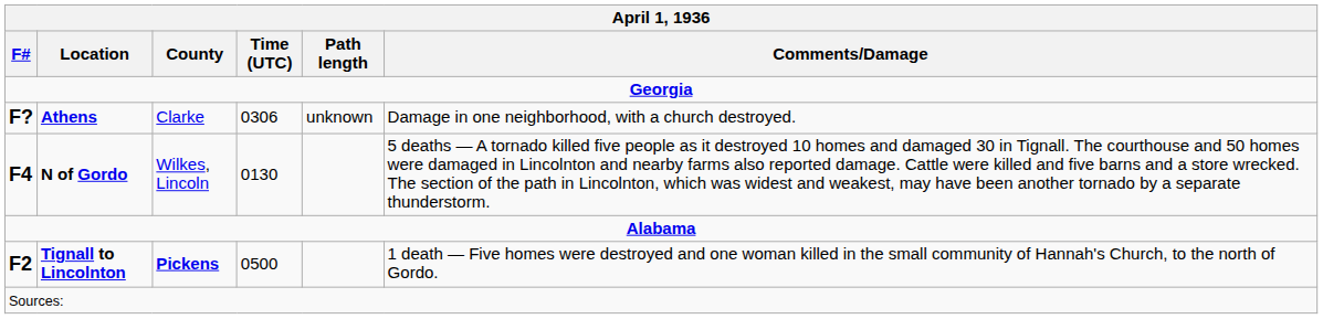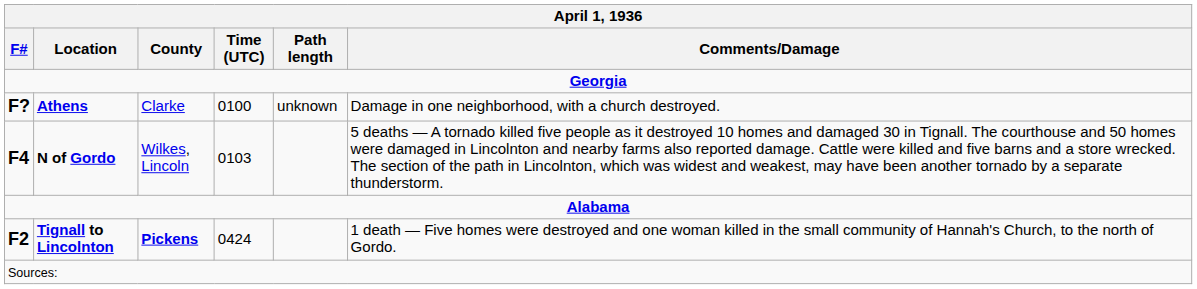F? | Time (UTC): 0306 -> 0100
F4 | Time (UTC): 0130 -> 0103
F2 | Time (UTC): 0500 -> 0424
